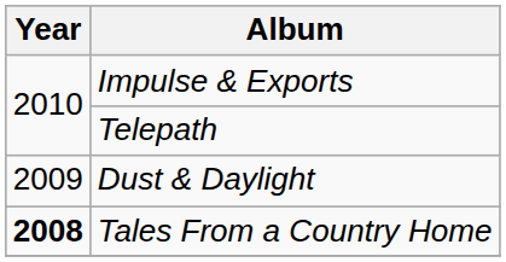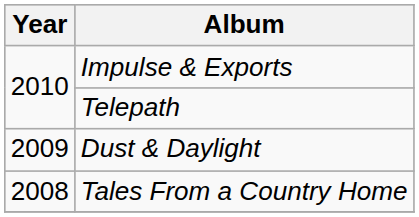Tales From a Country Home | Year: bold -> normal
